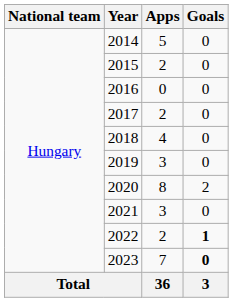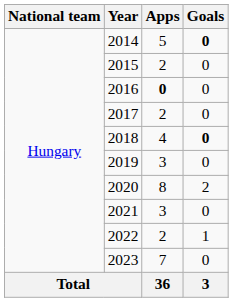2014 | Goals: normal -> bold
2016 | Apps: normal -> bold
2018 | Goals: normal -> bold
2022 | Goals: bold -> normal
2023 | Goals: bold -> normal
